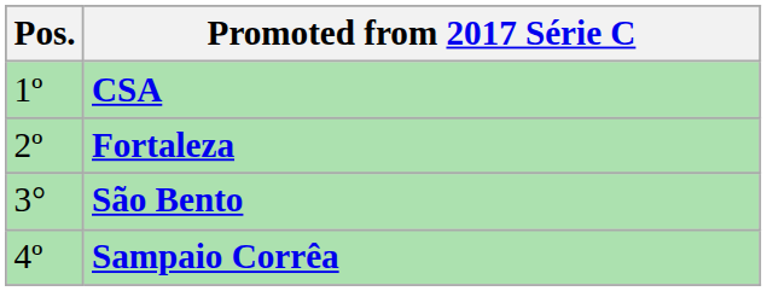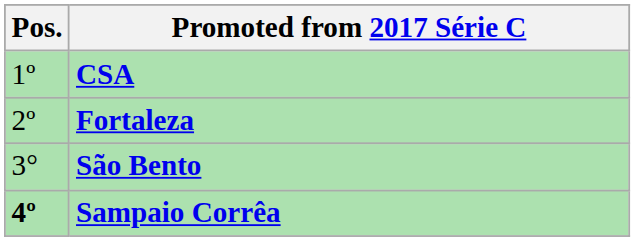Sampaio Corrêa | Pos.: normal -> bold
